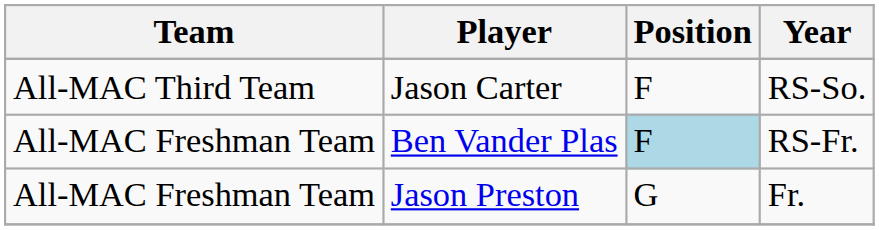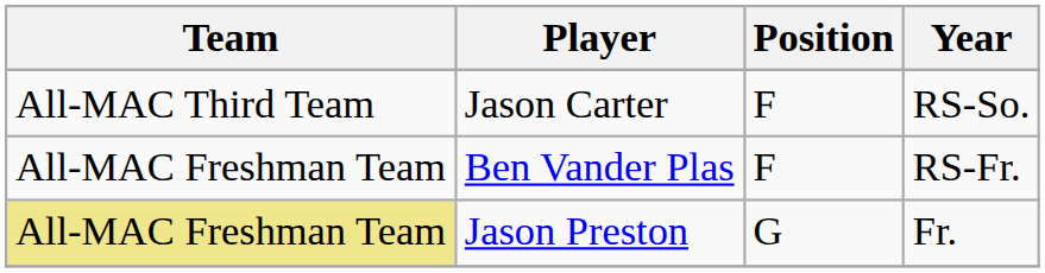row 3 | Position: lightblue background -> no background
row 4 | Team: no background -> khaki background
